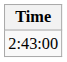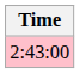row 2 | column 1: no background -> pink background
